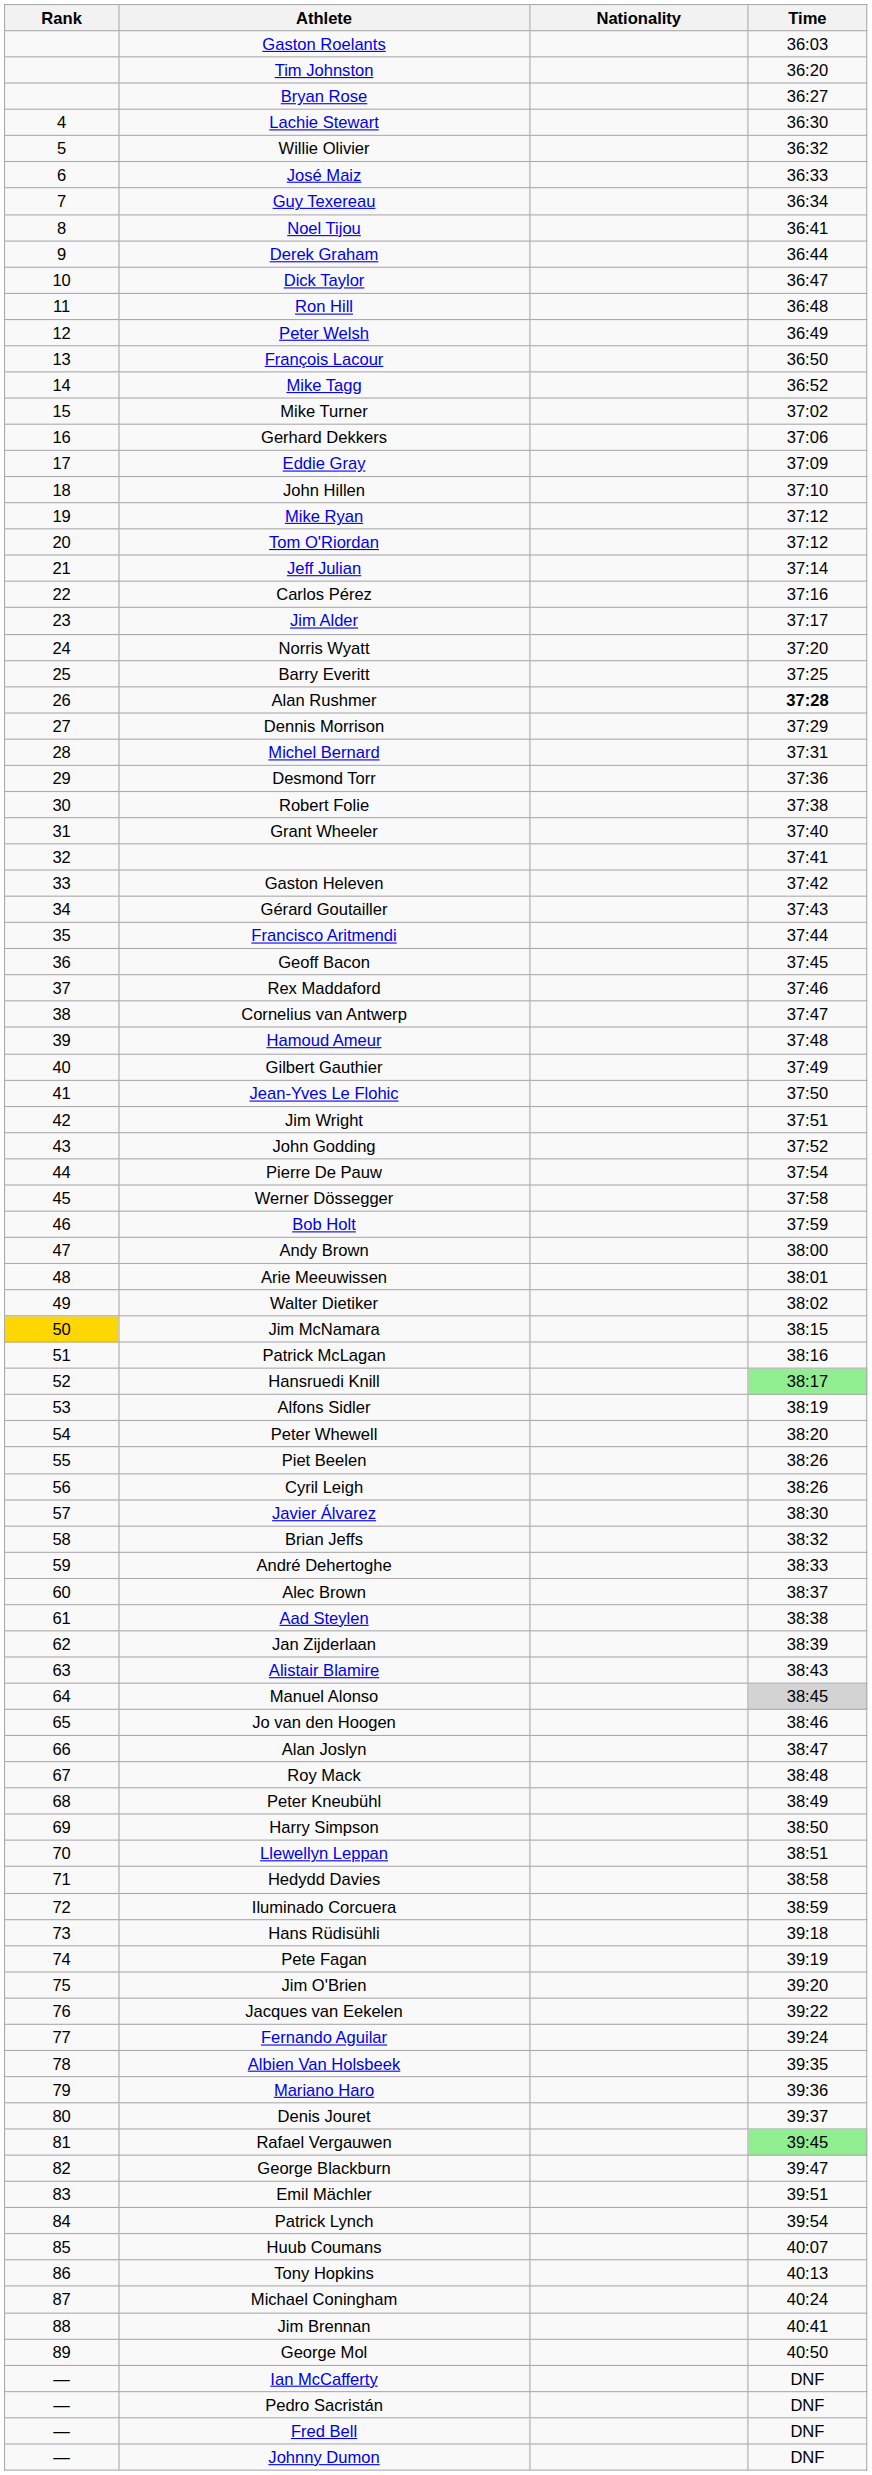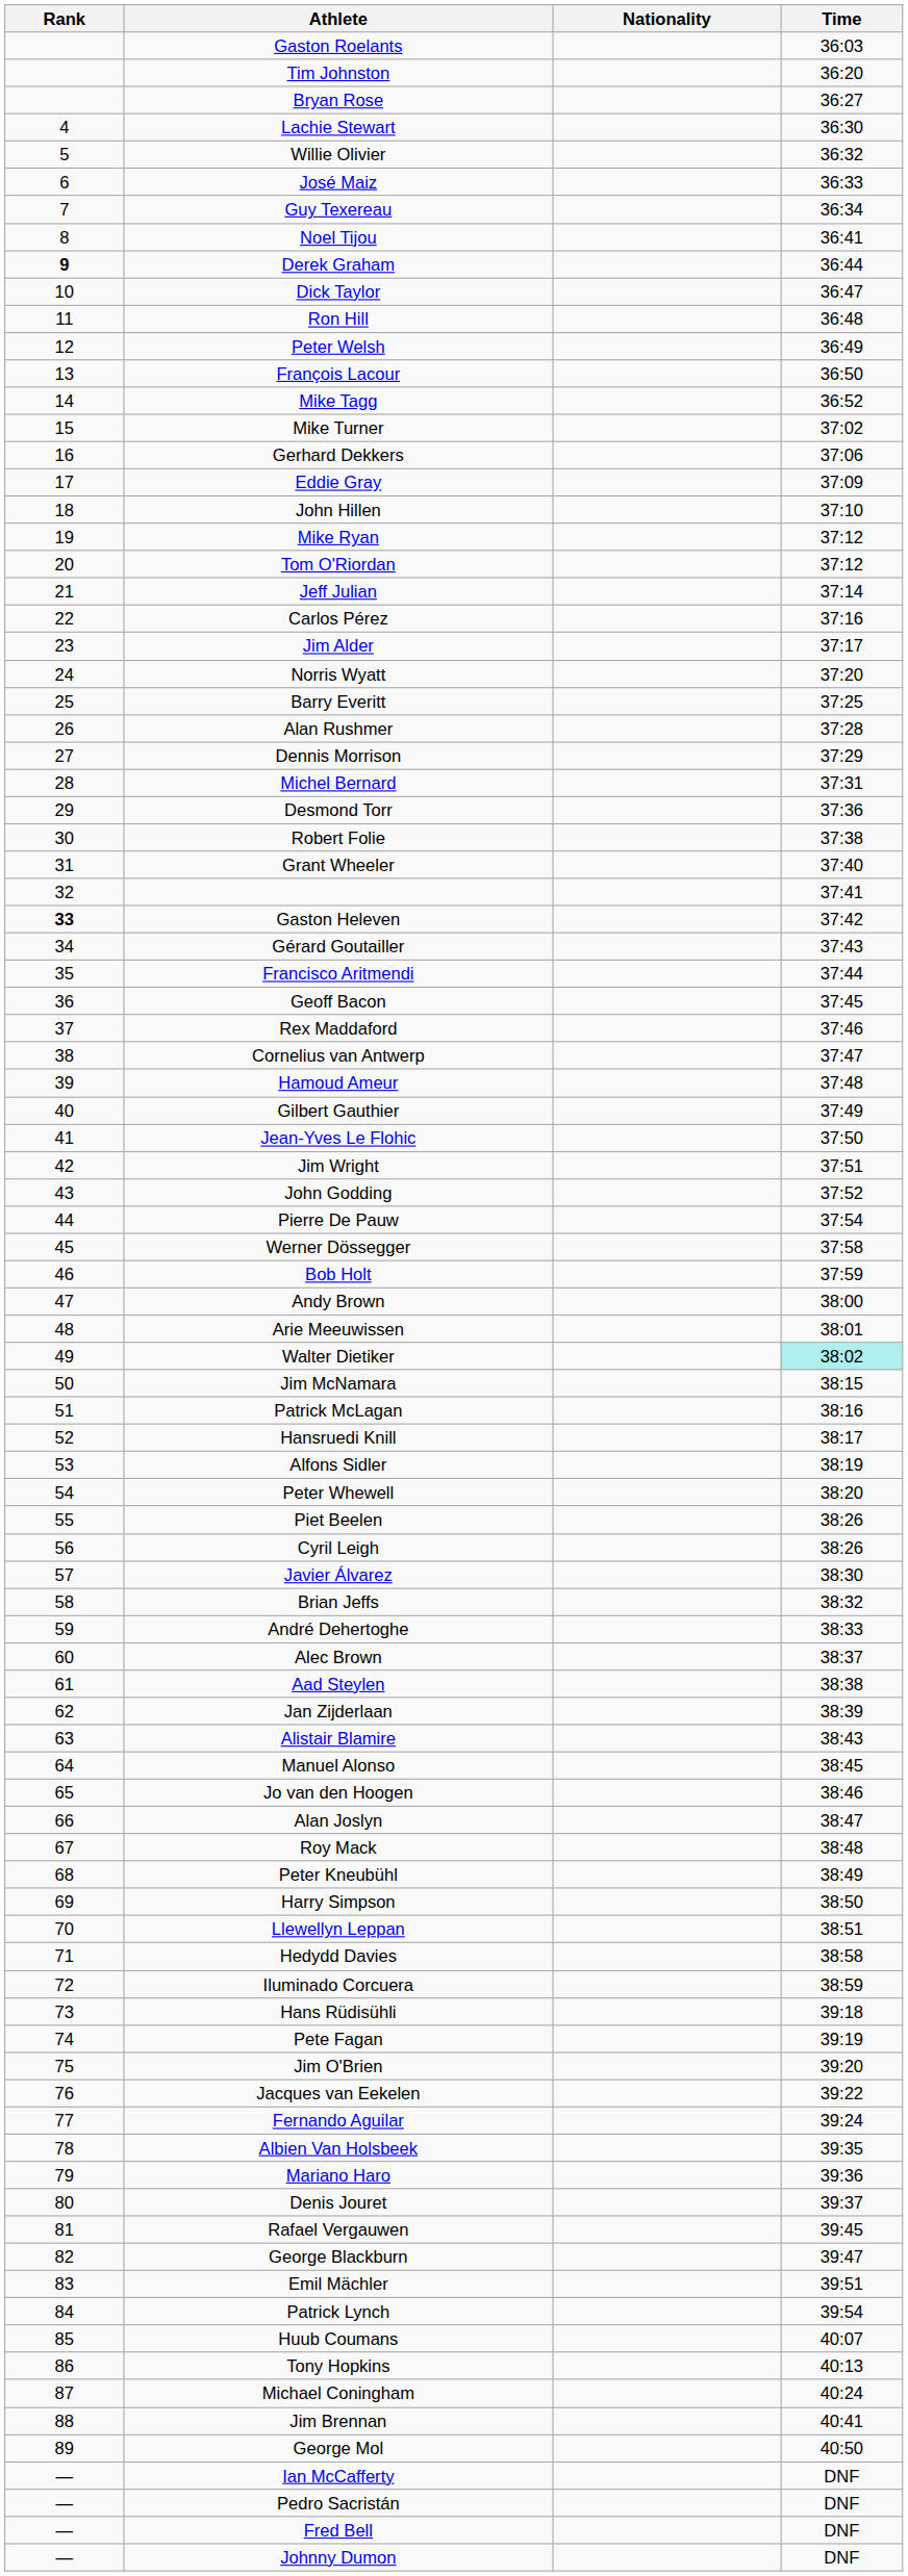Derek Graham | Rank: normal -> bold
Alan Rushmer | Time: bold -> normal
Gaston Heleven | Rank: normal -> bold
Walter Dietiker | Time: no background -> paleturquoise background
Jim McNamara | Rank: gold background -> no background
Hansruedi Knill | Time: lightgreen background -> no background
Manuel Alonso | Time: lightgrey background -> no background
Rafael Vergauwen | Time: lightgreen background -> no background
